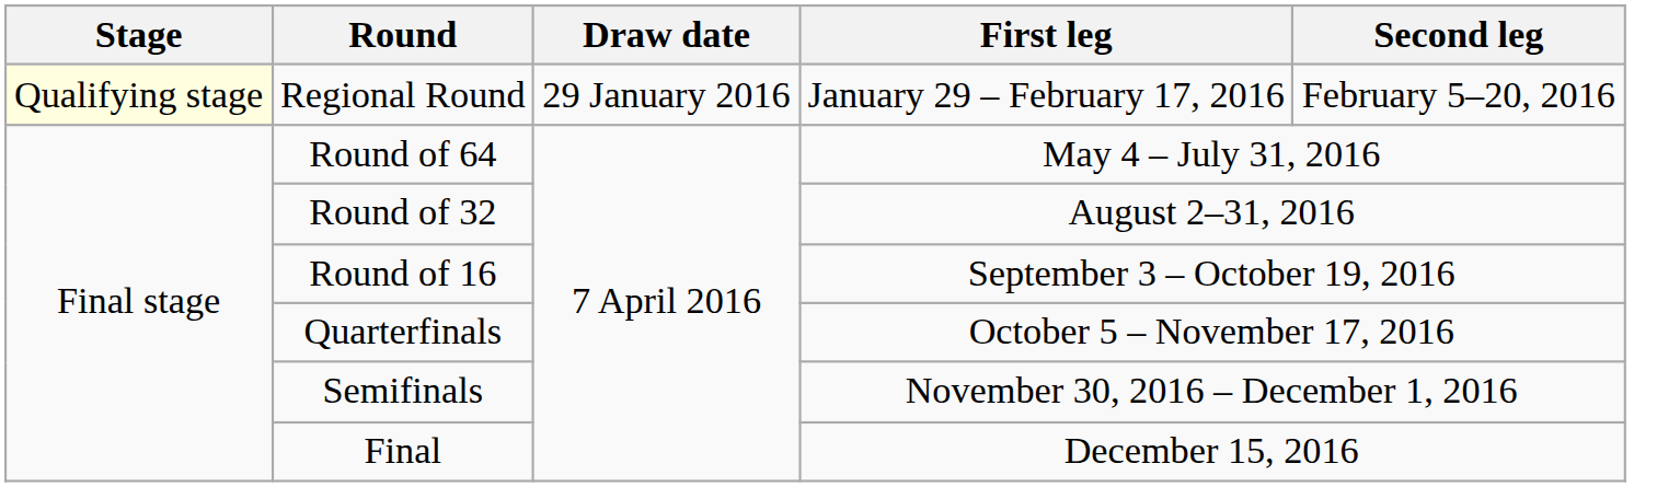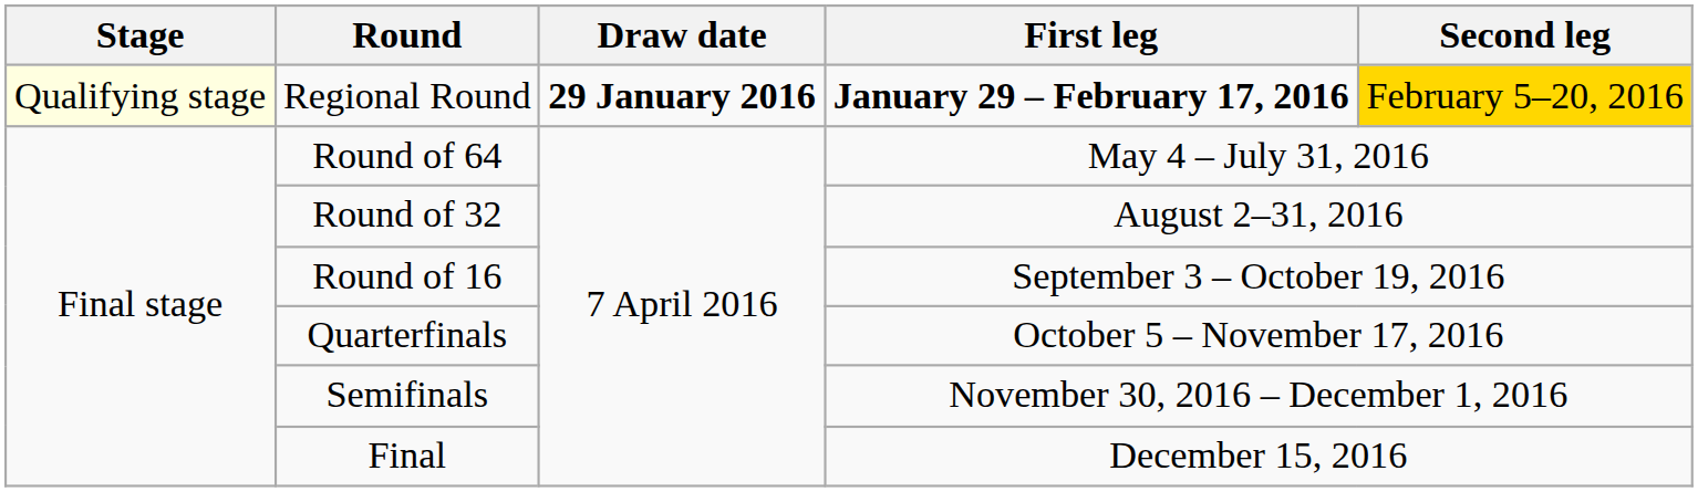Regional Round | Draw date: normal -> bold
Regional Round | First leg: normal -> bold
Regional Round | Second leg: no background -> gold background
